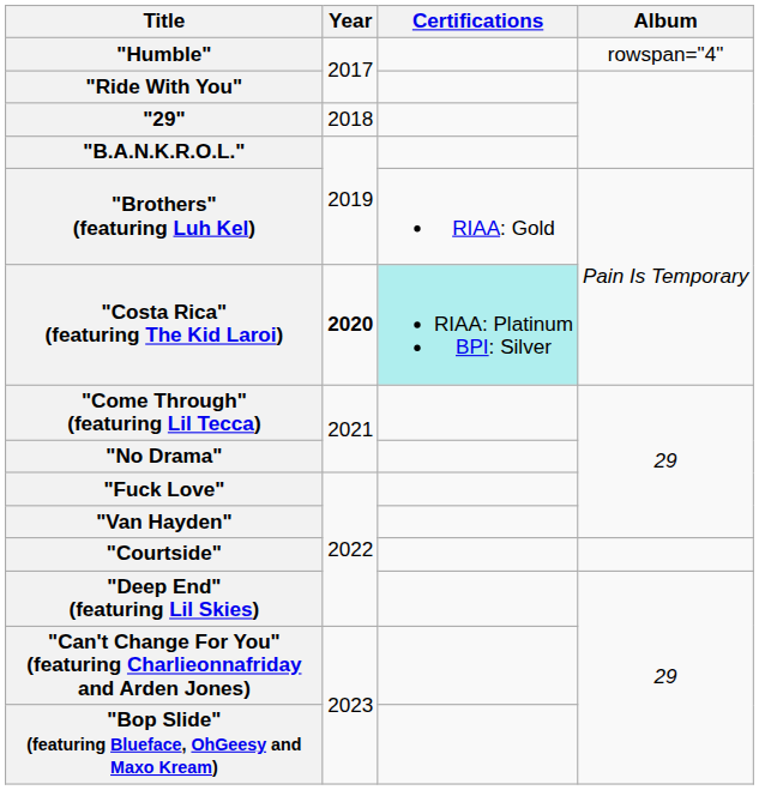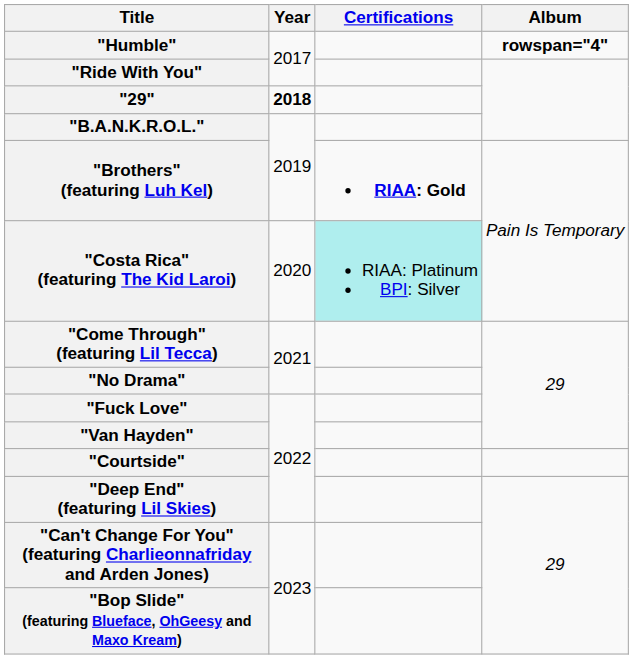"Humble" | Album: normal -> bold
"29" | Year: normal -> bold
"Brothers" (featuring Luh Kel) | Certifications: normal -> bold
"Costa Rica" (featuring The Kid Laroi) | Year: bold -> normal
